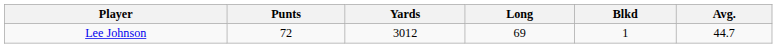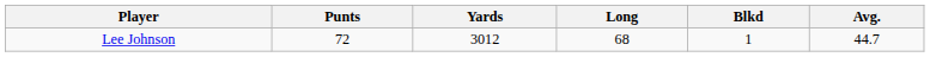Lee Johnson | Long: 69 -> 68
